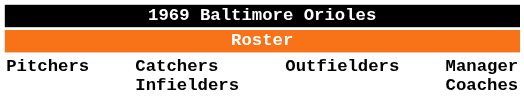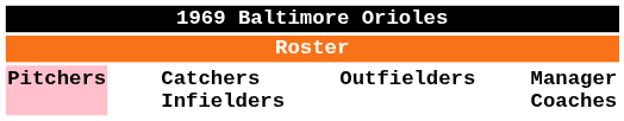Pitchers | column 1: no background -> pink background
